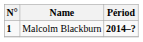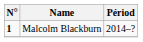Malcolm Blackburn | Périod: bold -> normal
